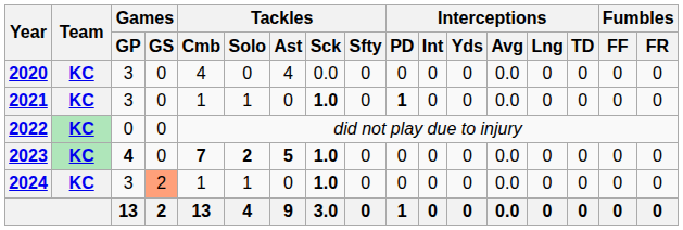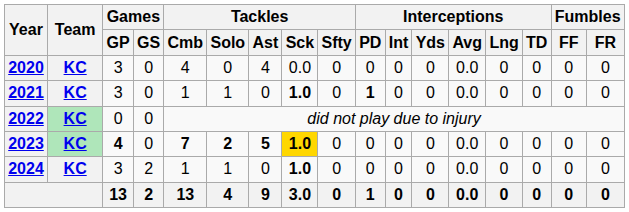2023 | Tackles / Sck: no background -> gold background
2024 | Games / GS: lightsalmon background -> no background
